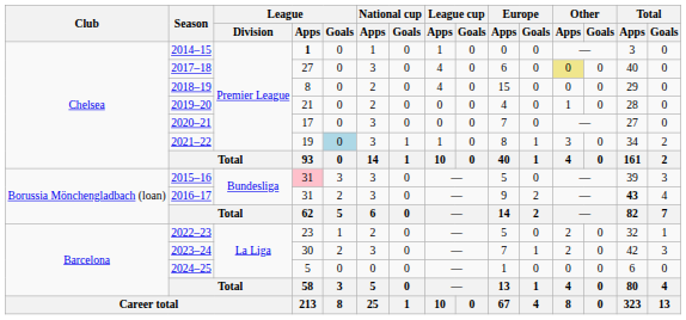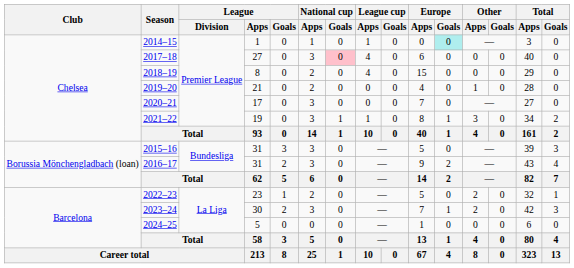2014–15 | League / Apps: bold -> normal
2014–15 | Europe / Goals: no background -> paleturquoise background
2017–18 | National cup / Goals: no background -> pink background
2017–18 | Other / Apps: khaki background -> no background
2021–22 | League / Goals: lightblue background -> no background
2015–16 | League / Apps: pink background -> no background
2016–17 | Total / Apps: bold -> normal
